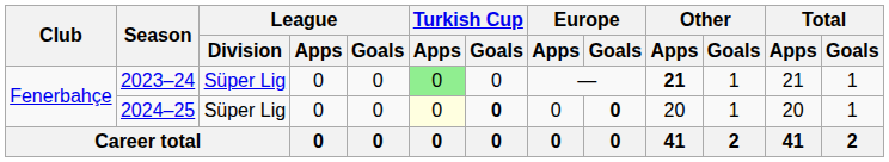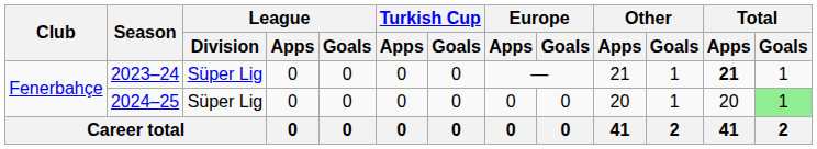2023–24 | Turkish Cup / Apps: lightgreen background -> no background
2023–24 | Other / Apps: bold -> normal
2023–24 | Total / Apps: normal -> bold
2024–25 | Turkish Cup / Apps: lightyellow background -> no background
2024–25 | Turkish Cup / Goals: bold -> normal
2024–25 | Europe / Goals: bold -> normal
2024–25 | Total / Goals: no background -> lightgreen background
